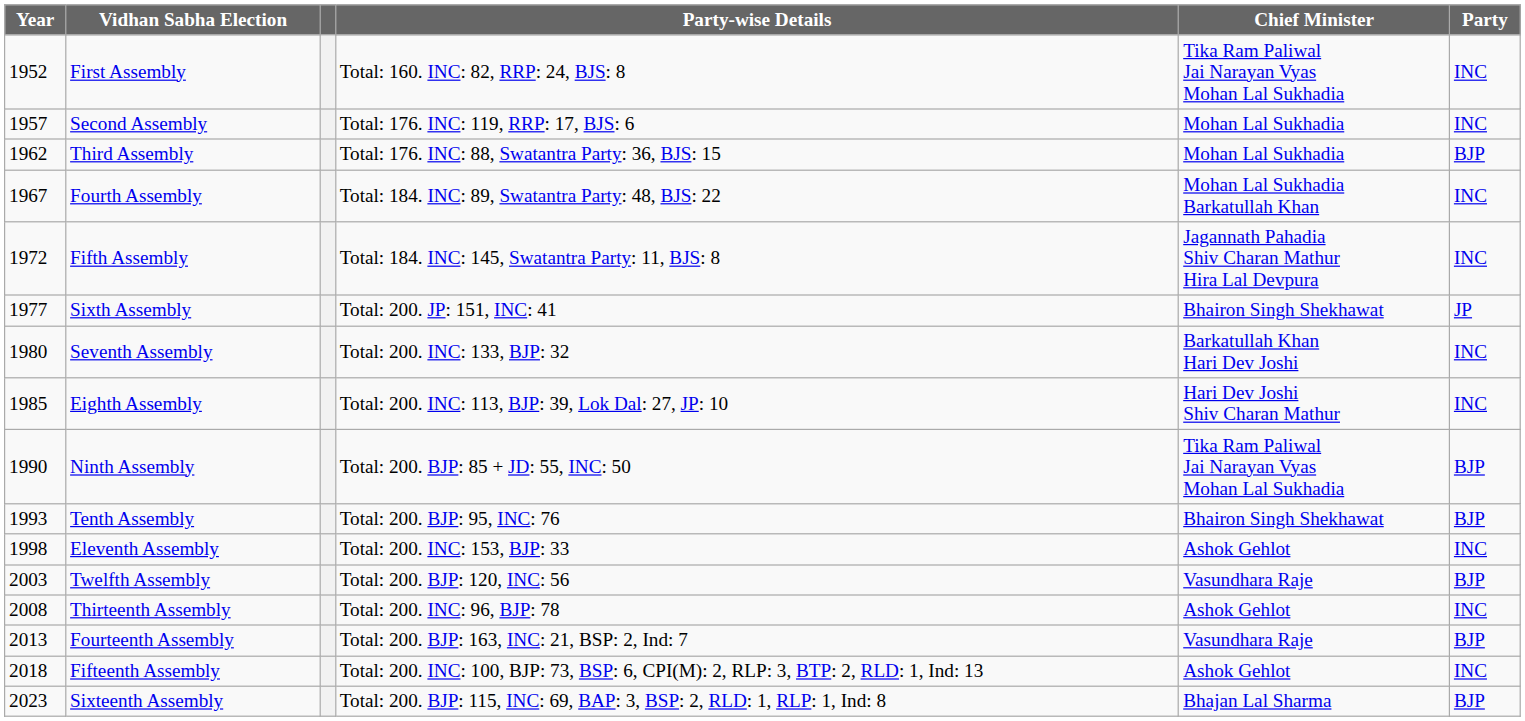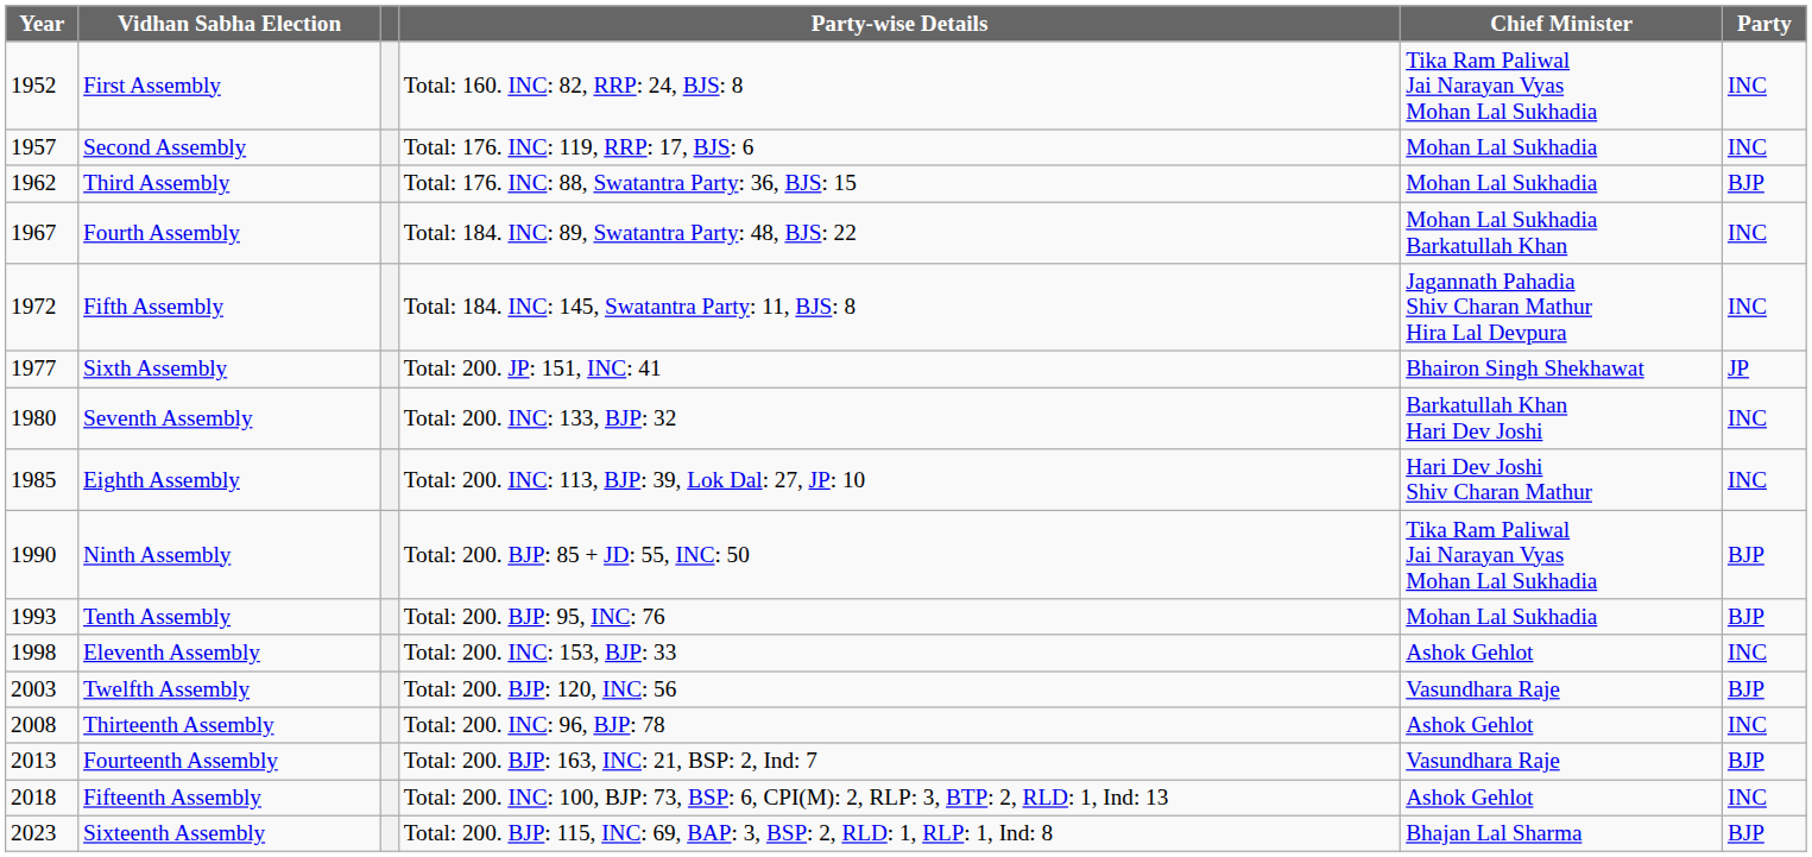Tenth Assembly | Chief Minister: Bhairon Singh Shekhawat -> Mohan Lal Sukhadia
